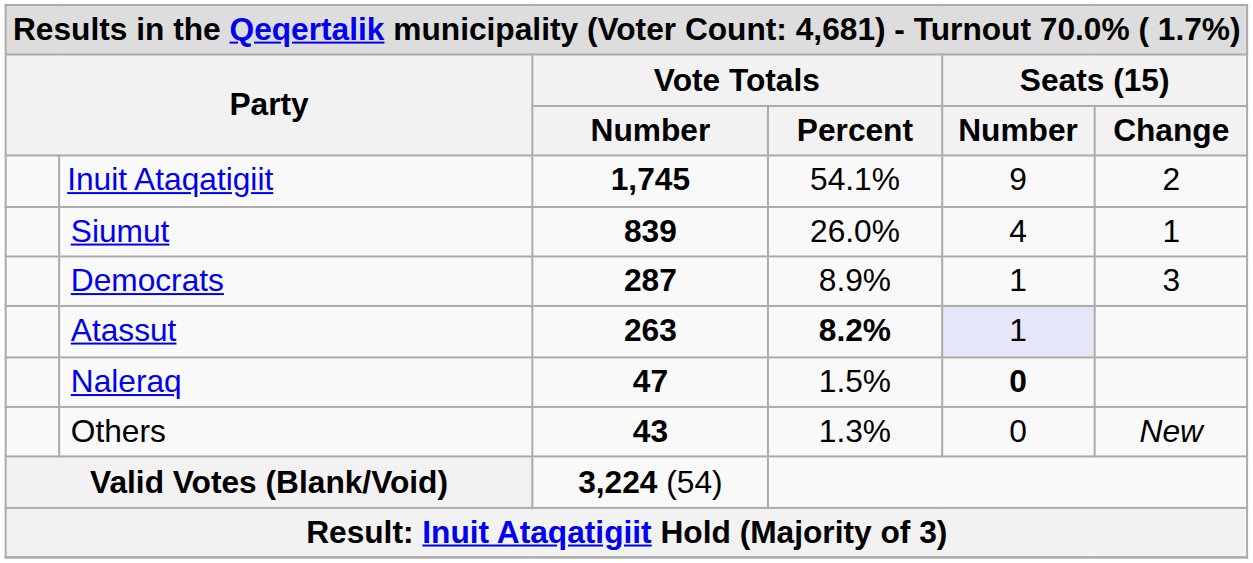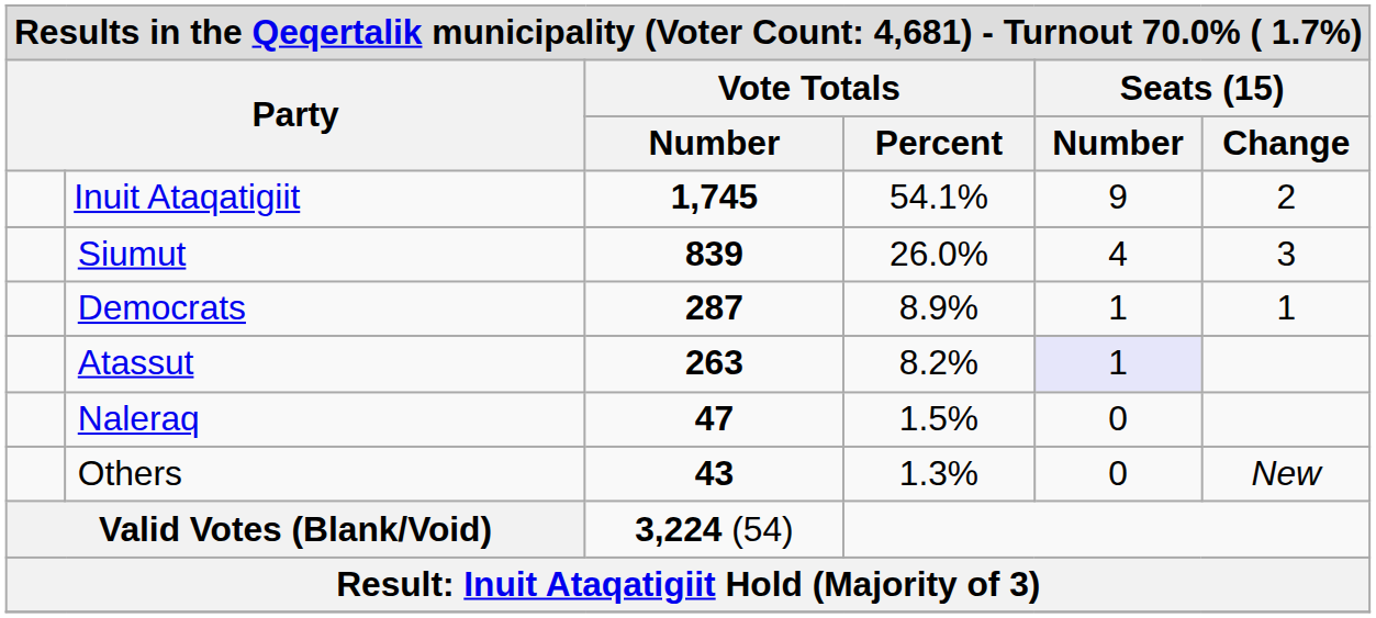Siumut | column 6: 1 -> 3
Democrats | column 6: 3 -> 1
Atassut | column 4: bold -> normal
Naleraq | column 5: bold -> normal
